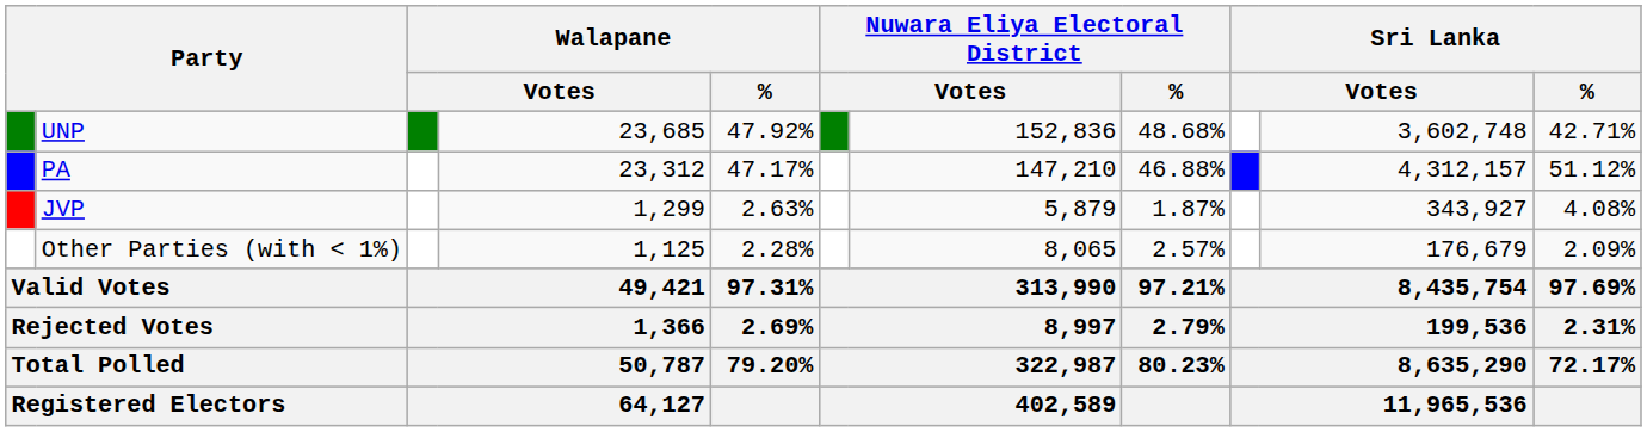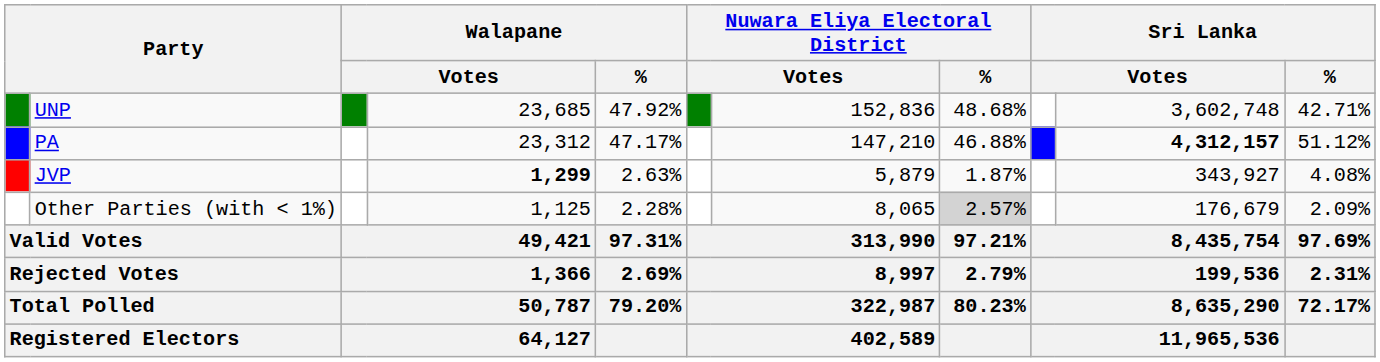PA | column 10: normal -> bold
JVP | column 4: normal -> bold
Other Parties (with < 1%) | Nuwara Eliya Electoral District / %: no background -> lightgrey background
